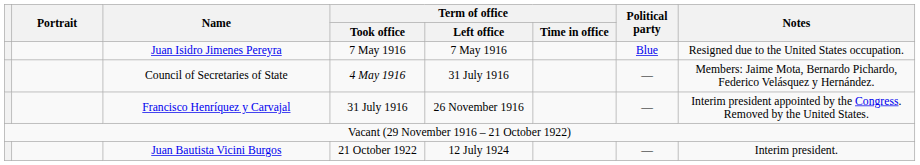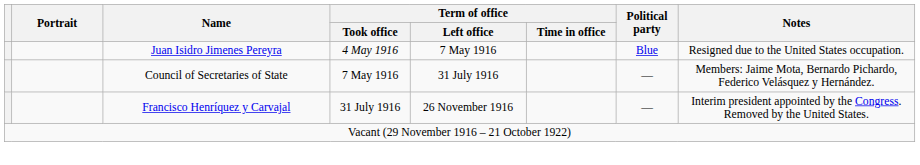Juan Isidro Jimenes Pereyra | Term of office / Took office: 7 May 1916 -> 4 May 1916
Council of Secretaries of State | Term of office / Took office: 4 May 1916 -> 7 May 1916
- row: Juan Bautista Vicini Burgos | 21 October 1922 | 12 July 1924 | — | Interim president.
